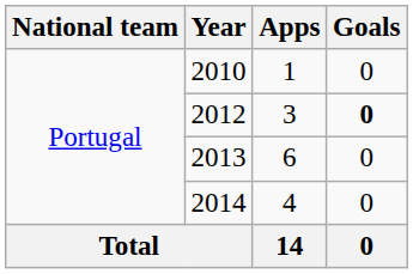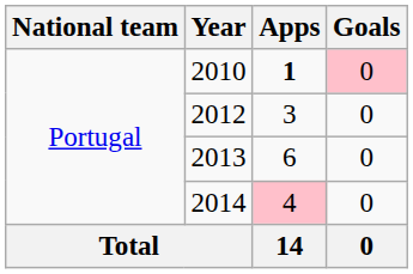2010 | Apps: normal -> bold
2010 | Goals: no background -> pink background
2012 | Goals: bold -> normal
2014 | Apps: no background -> pink background
